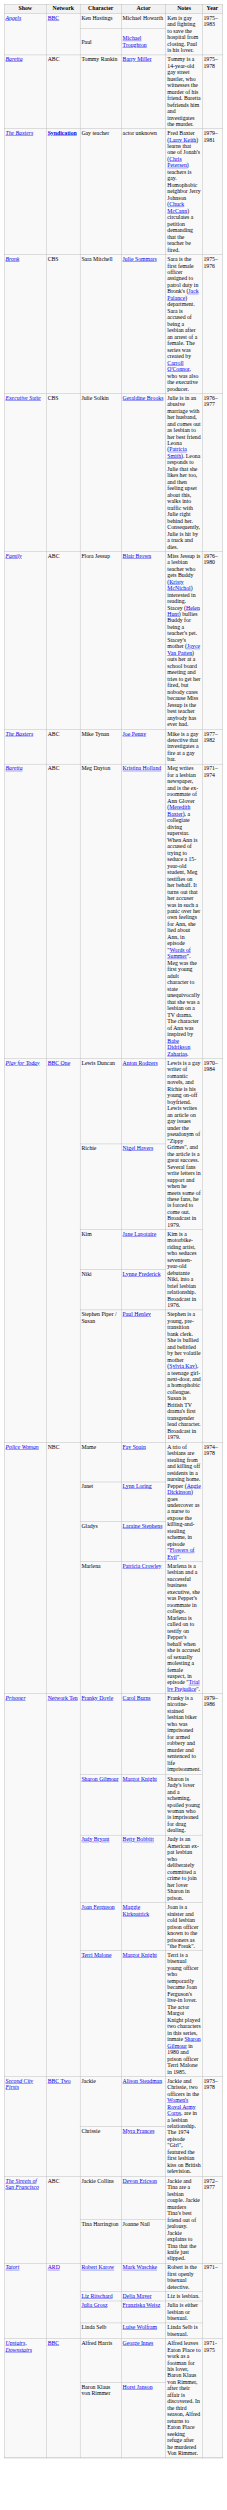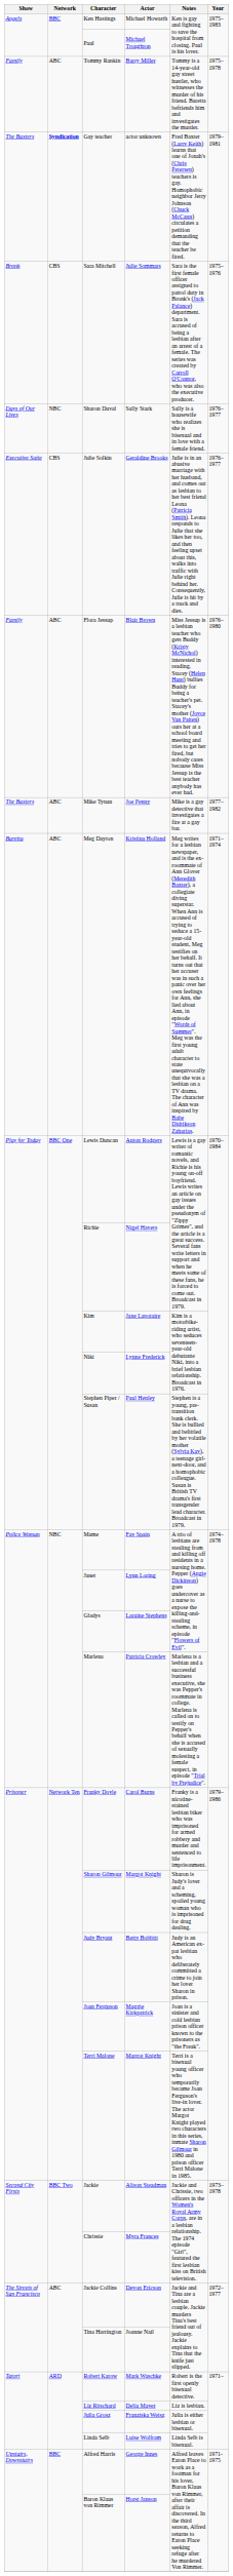Tommy Rankin | Show: Baretta -> Family
+ row: Days of Our Lives | NBC | Sharon Duval | Sally Stark | Sally is a housewife who realizes she is bisexual and in love with a female friend. | 1976–1977
